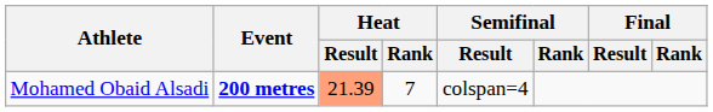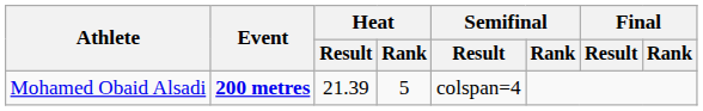Mohamed Obaid Alsadi | Heat / Result: lightsalmon background -> no background
Mohamed Obaid Alsadi | Heat / Rank: 7 -> 5
